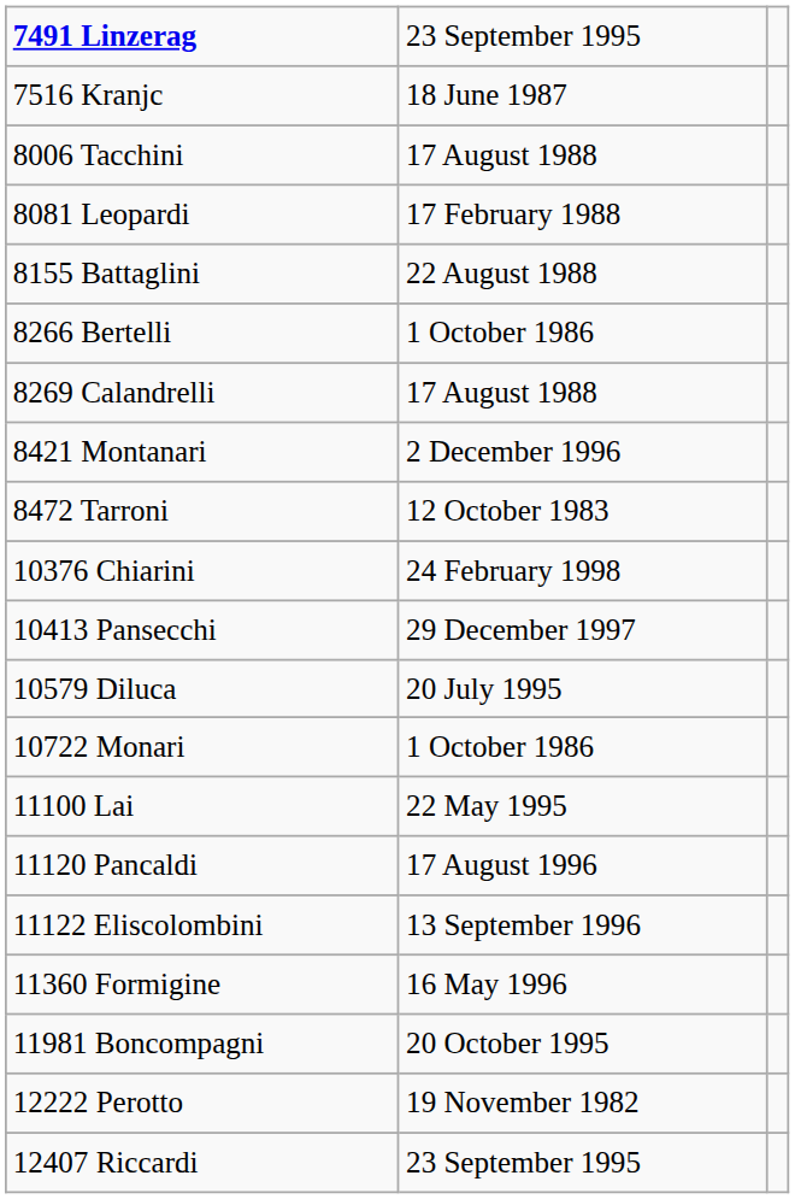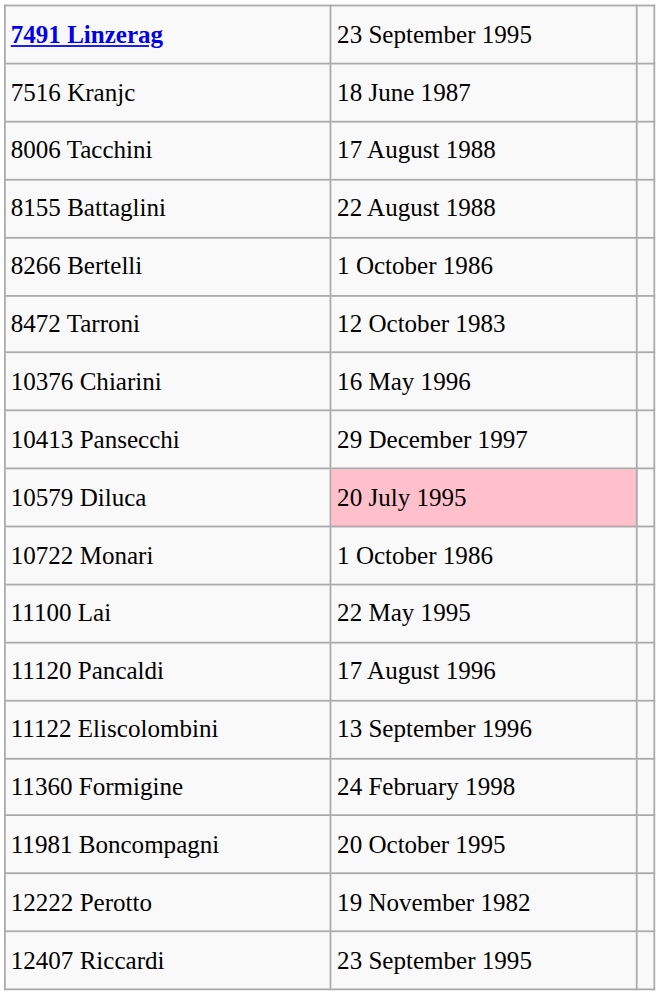- row: 8081 Leopardi | 17 February 1988
- row: 8269 Calandrelli | 17 August 1988
- row: 8421 Montanari | 2 December 1996
10376 Chiarini | column 2: 24 February 1998 -> 16 May 1996
10579 Diluca | column 2: no background -> pink background
11360 Formigine | column 2: 16 May 1996 -> 24 February 1998
